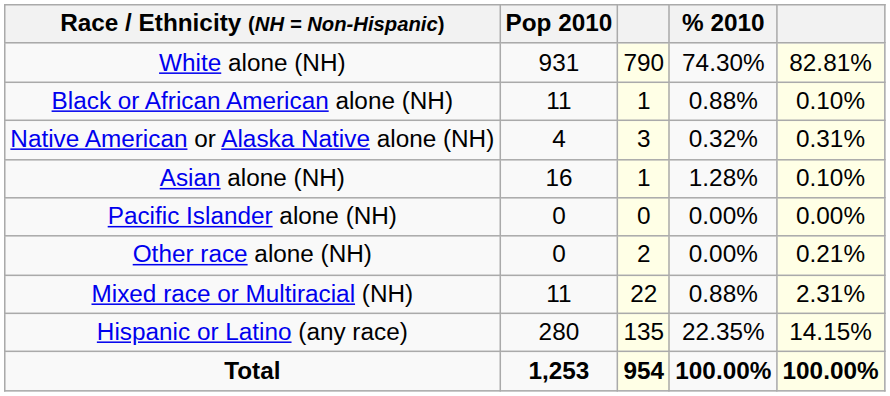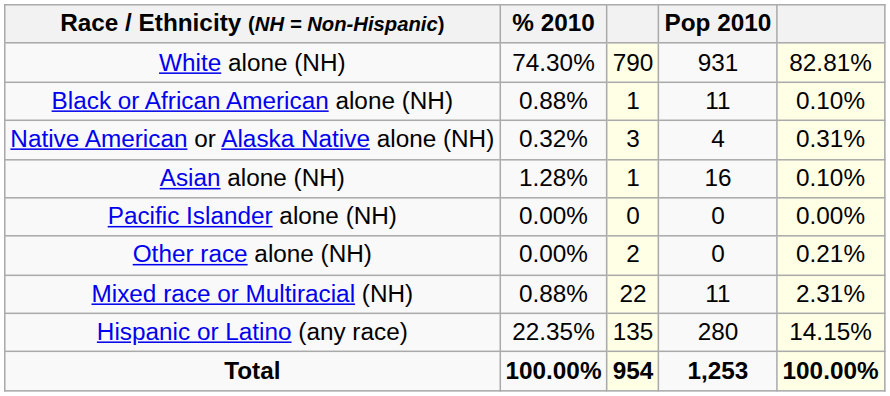columns swapped: Pop 2010 <-> % 2010
